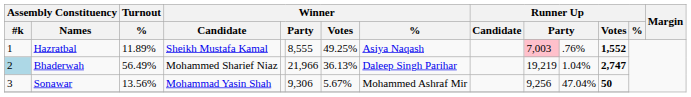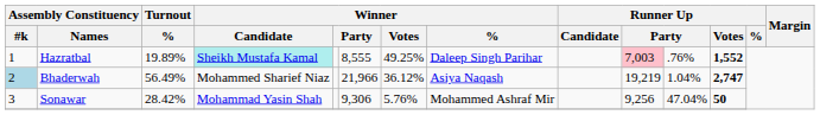Hazratbal | Turnout / %: 11.89% -> 19.89%
Hazratbal | Winner / Candidate: no background -> paleturquoise background
Hazratbal | Winner / %: Asiya Naqash -> Daleep Singh Parihar
Bhaderwah | Winner / Votes: 36.13% -> 36.12%
Bhaderwah | Winner / %: Daleep Singh Parihar -> Asiya Naqash
Sonawar | Turnout / %: 13.56% -> 28.42%
Sonawar | Winner / Votes: 5.67% -> 5.76%
